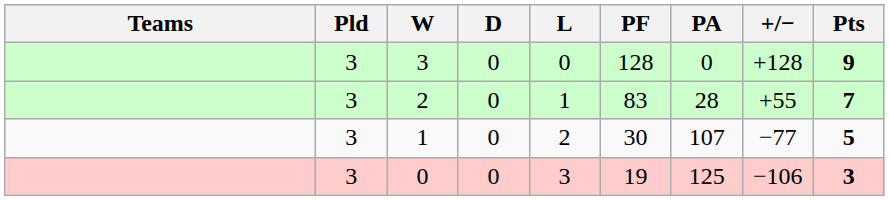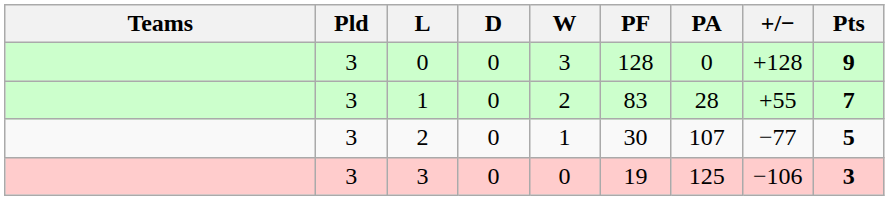columns swapped: W <-> L
